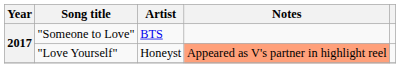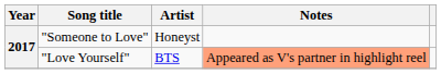"Someone to Love" | Artist: BTS -> Honeyst
"Love Yourself" | Artist: Honeyst -> BTS
